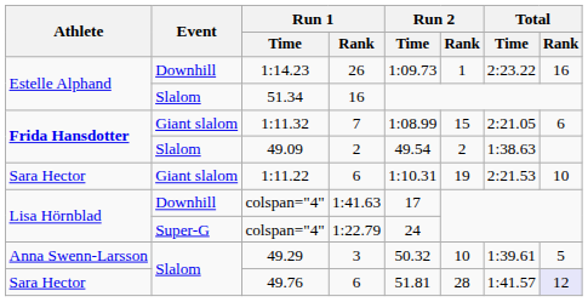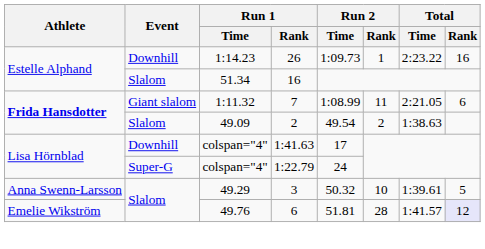1:11.32 | Run 2 / Rank: 15 -> 11
- row: Sara Hector | Giant slalom | 1:11.22 | 6 | 1:10.31 | 19 | 2:21.53 | 10
49.76 | Athlete: Sara Hector -> Emelie Wikström
